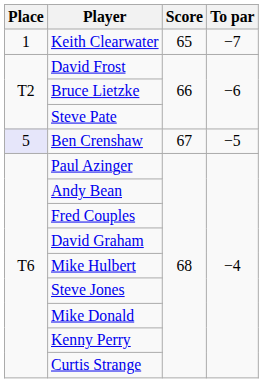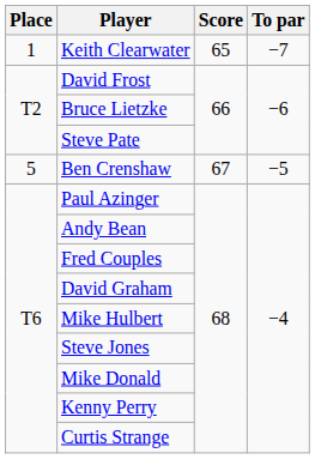Ben Crenshaw | Place: lavender background -> no background
